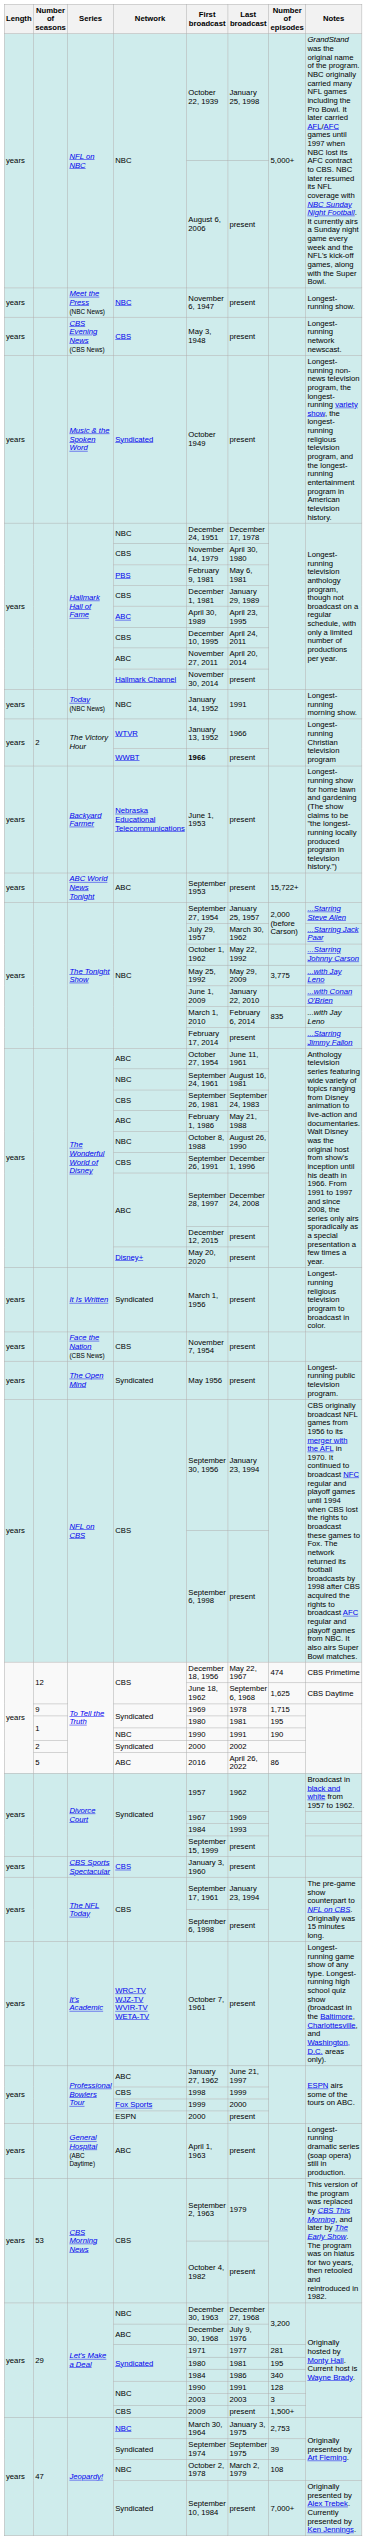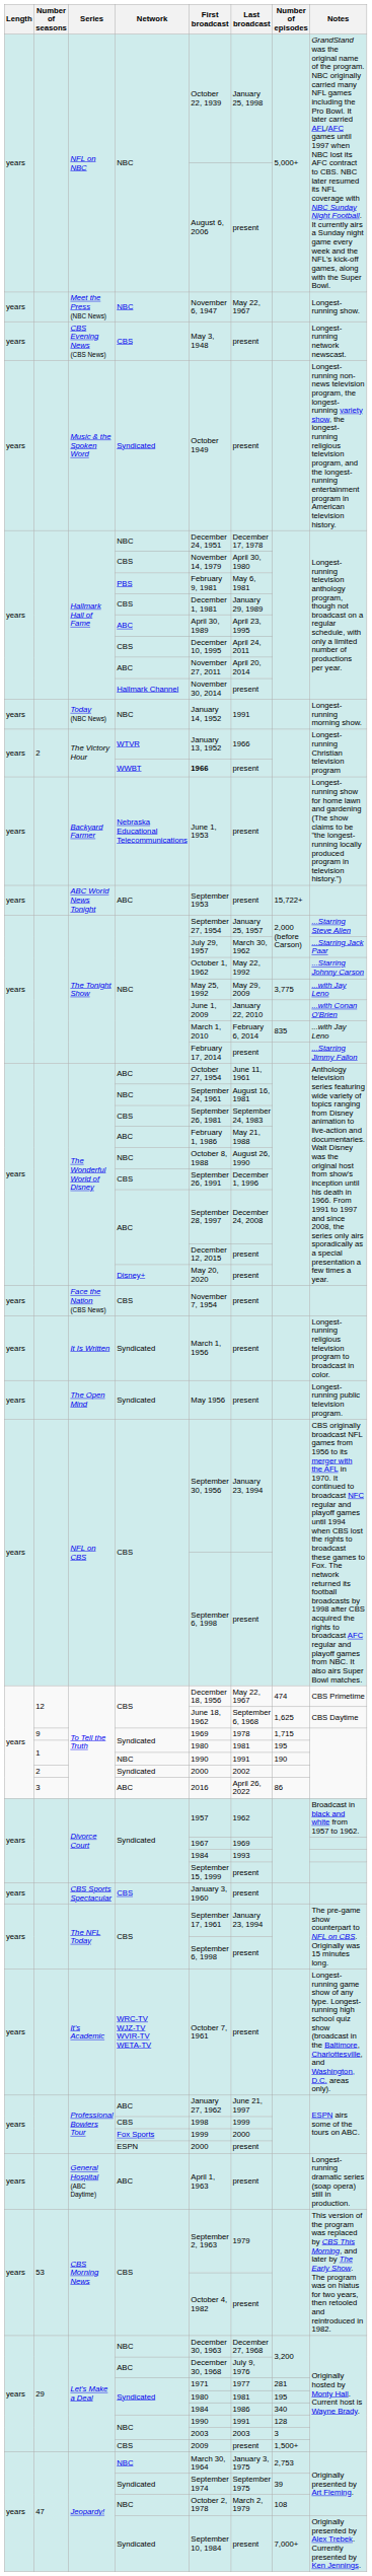Meet the Press (NBC News) | Last broadcast: present -> May 22, 1967
rows swapped: Face the Nation (CBS News) <-> It Is Written
To Tell the Truth / ABC | Number of seasons: 5 -> 3
